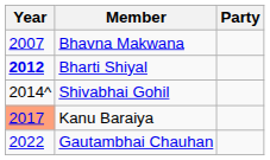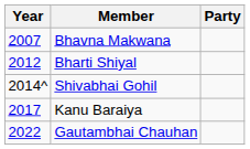Bharti Shiyal | Year: bold -> normal
Kanu Baraiya | Year: lightsalmon background -> no background
